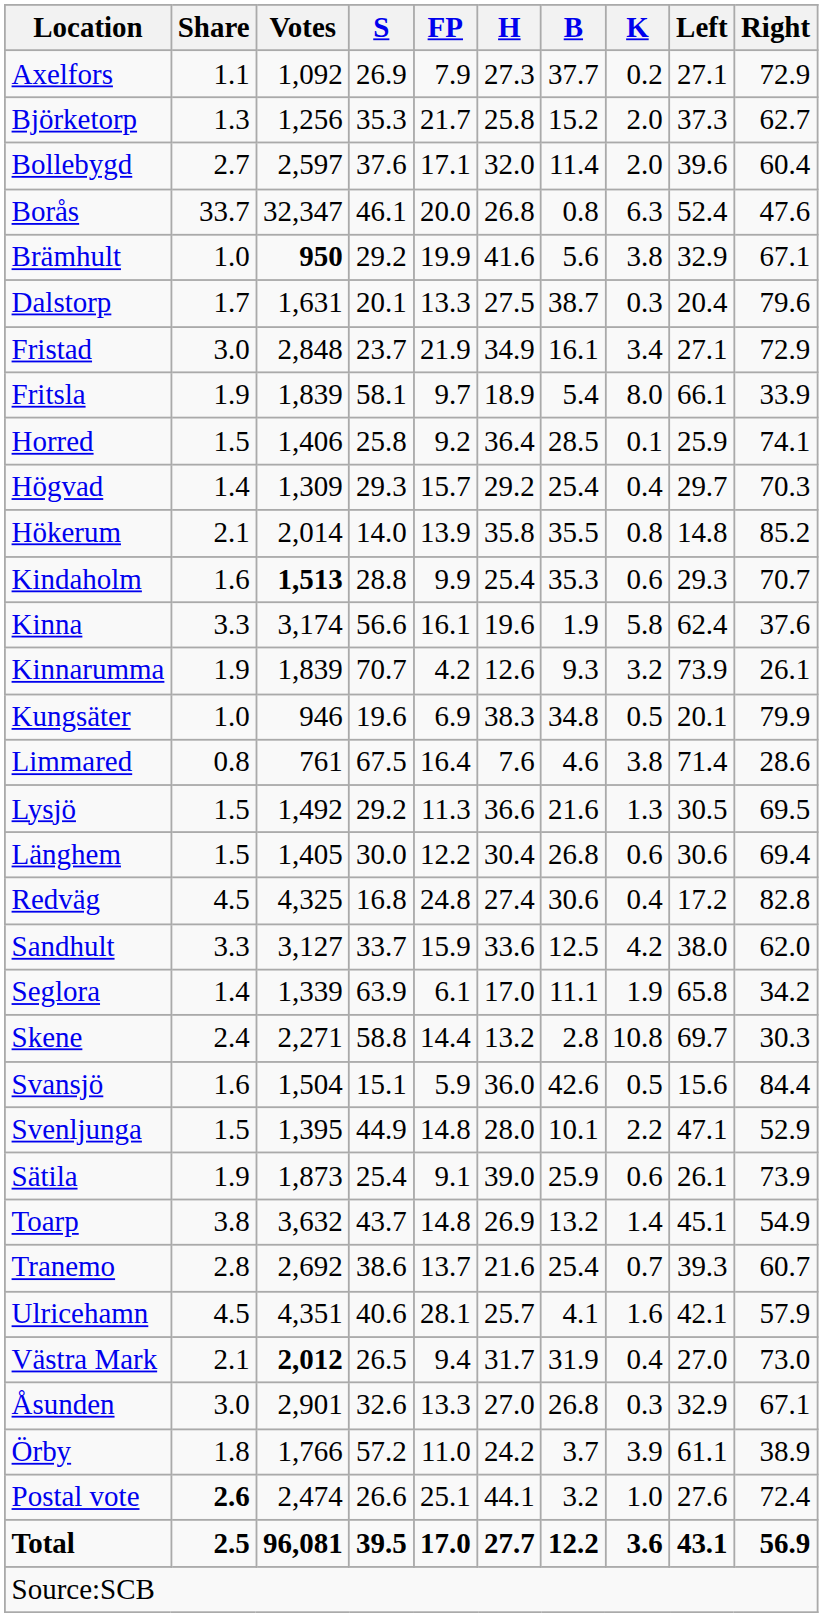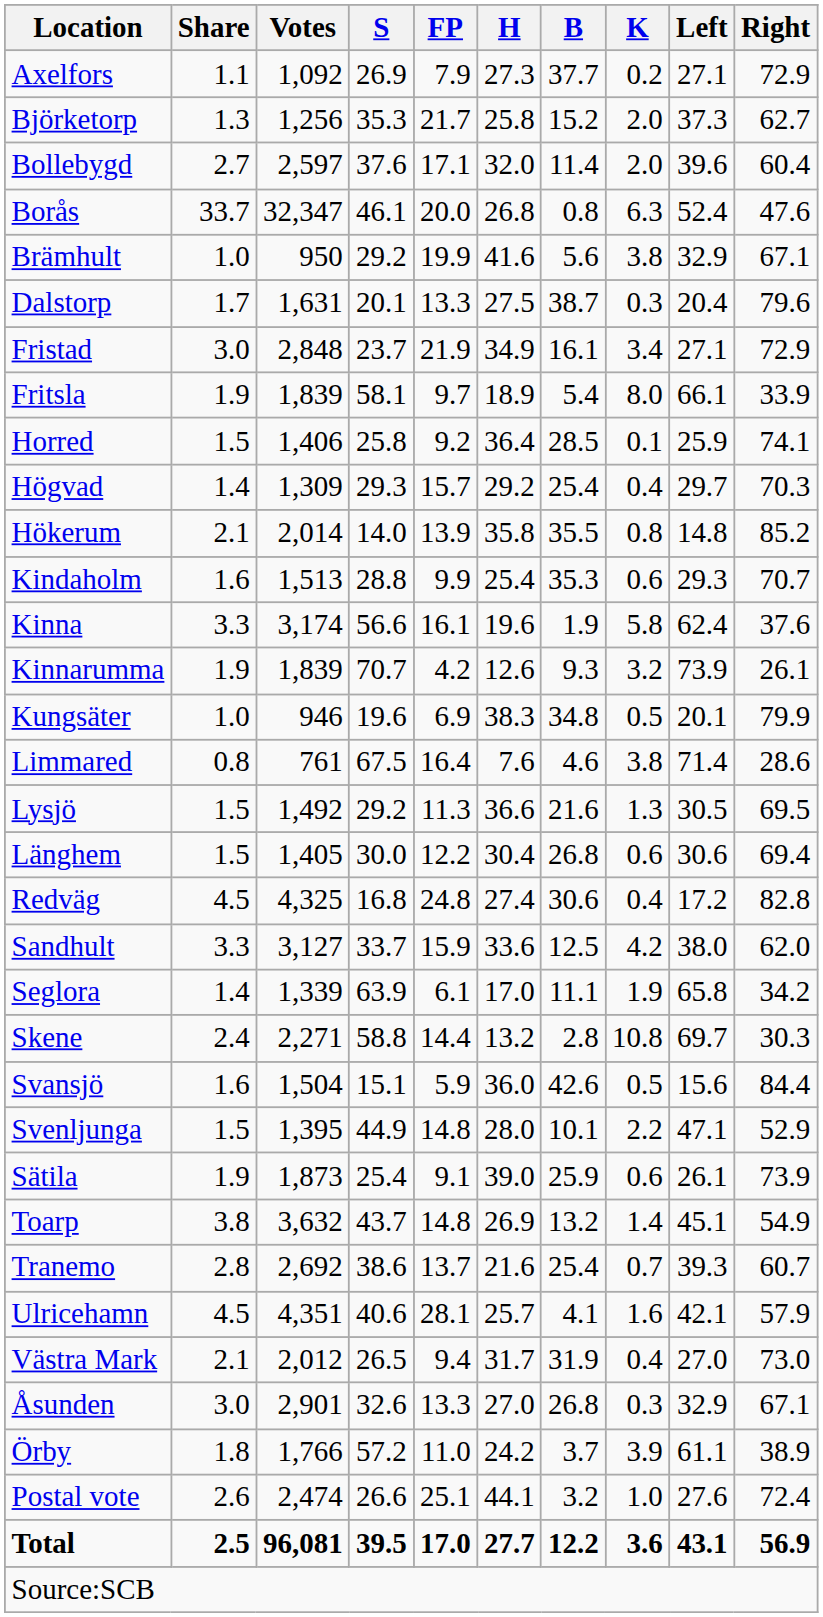Brämhult | Votes: bold -> normal
Kindaholm | Votes: bold -> normal
Västra Mark | Votes: bold -> normal
Postal vote | Share: bold -> normal
